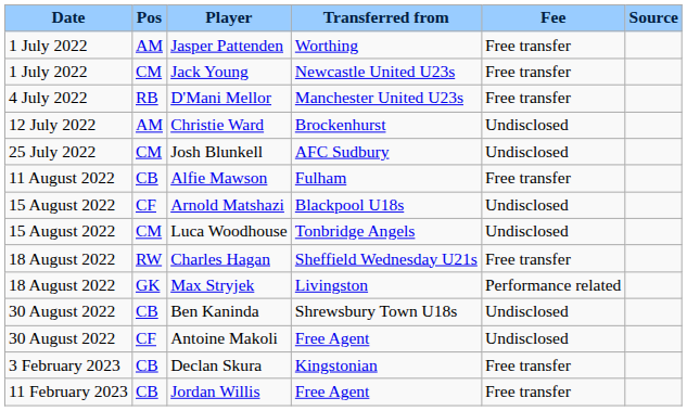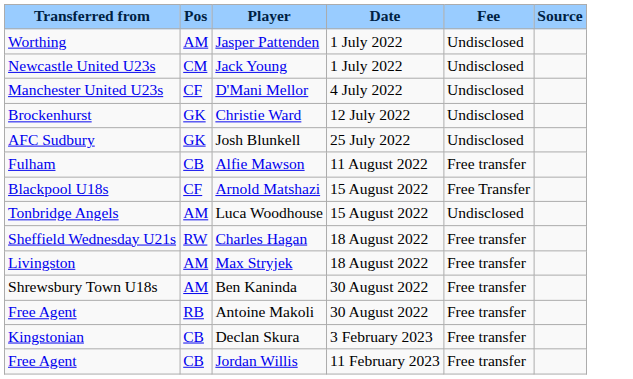columns swapped: Date <-> Transferred from
Jasper Pattenden | Fee: Free transfer -> Undisclosed
Jack Young | Fee: Free transfer -> Undisclosed
D'Mani Mellor | Pos: RB -> CF
D'Mani Mellor | Fee: Free transfer -> Undisclosed
Christie Ward | Pos: AM -> GK
Josh Blunkell | Pos: CM -> GK
Arnold Matshazi | Fee: Undisclosed -> Free Transfer
Luca Woodhouse | Pos: CM -> AM
Max Stryjek | Pos: GK -> AM
Max Stryjek | Fee: Performance related -> Free transfer
Ben Kaninda | Pos: CB -> AM
Ben Kaninda | Fee: Undisclosed -> Free transfer
Antoine Makoli | Pos: CF -> RB
Antoine Makoli | Fee: Undisclosed -> Free transfer
